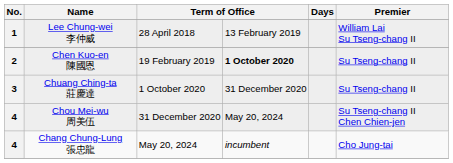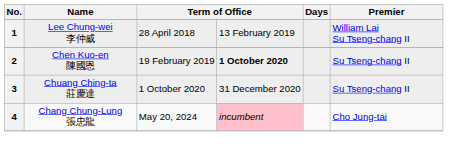- row: 4 | Chou Mei-wu 周美伍 | 31 December 2020 | May 20, 2024 | Su Tseng-chang II Chen Chien-jen
Chang Chung-Lung 張忠龍 | column 4: no background -> pink background
